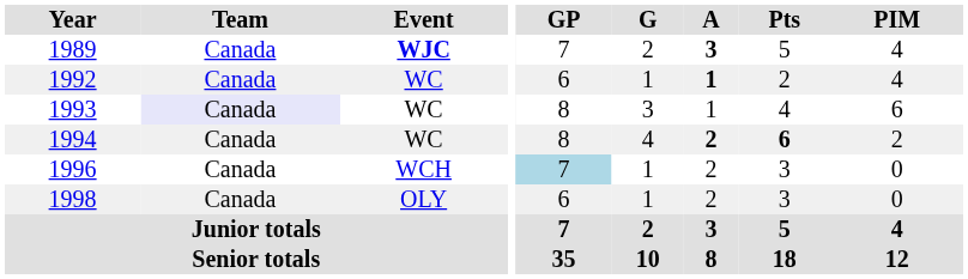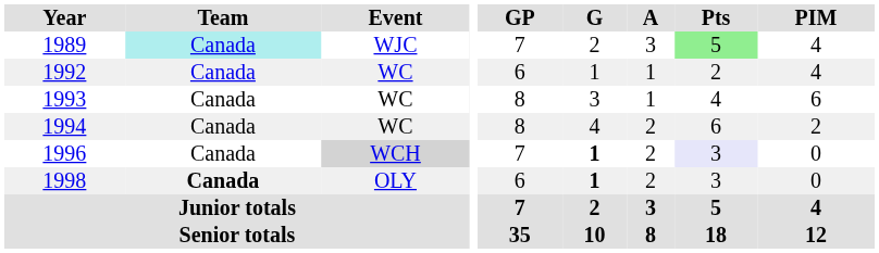1989 | Team: no background -> paleturquoise background
1989 | Event: bold -> normal
1989 | A: bold -> normal
1989 | Pts: no background -> lightgreen background
1992 | A: bold -> normal
1993 | Team: lavender background -> no background
1994 | A: bold -> normal
1994 | Pts: bold -> normal
1996 | Event: no background -> lightgrey background
1996 | GP: lightblue background -> no background
1996 | G: normal -> bold
1996 | Pts: no background -> lavender background
1998 | Team: normal -> bold
1998 | G: normal -> bold
